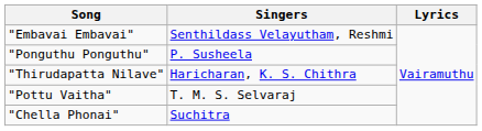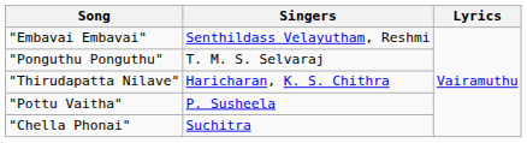"Ponguthu Ponguthu" | Singers: P. Susheela -> T. M. S. Selvaraj
"Pottu Vaitha" | Singers: T. M. S. Selvaraj -> P. Susheela
